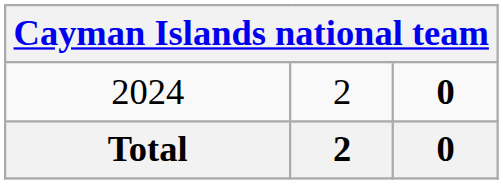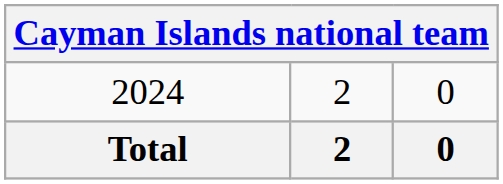2024 | column 3: bold -> normal
